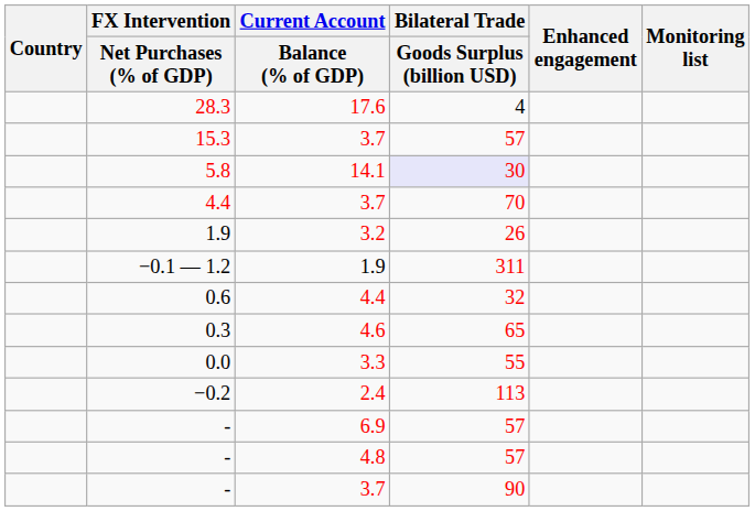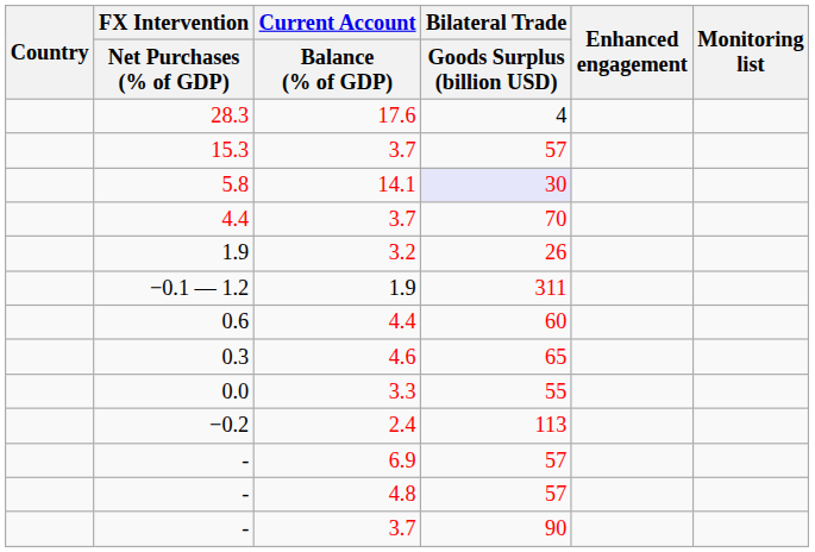0.6 | Bilateral Trade / Goods Surplus (billion USD): 32 -> 60
